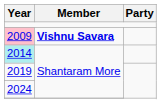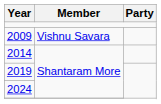2009 | Year: pink background -> no background
2009 | Member: bold -> normal
2014 | Year: paleturquoise background -> no background
